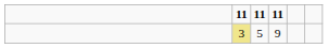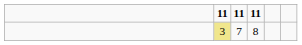row 2 | column 3: 5 -> 7
row 2 | column 4: 9 -> 8
